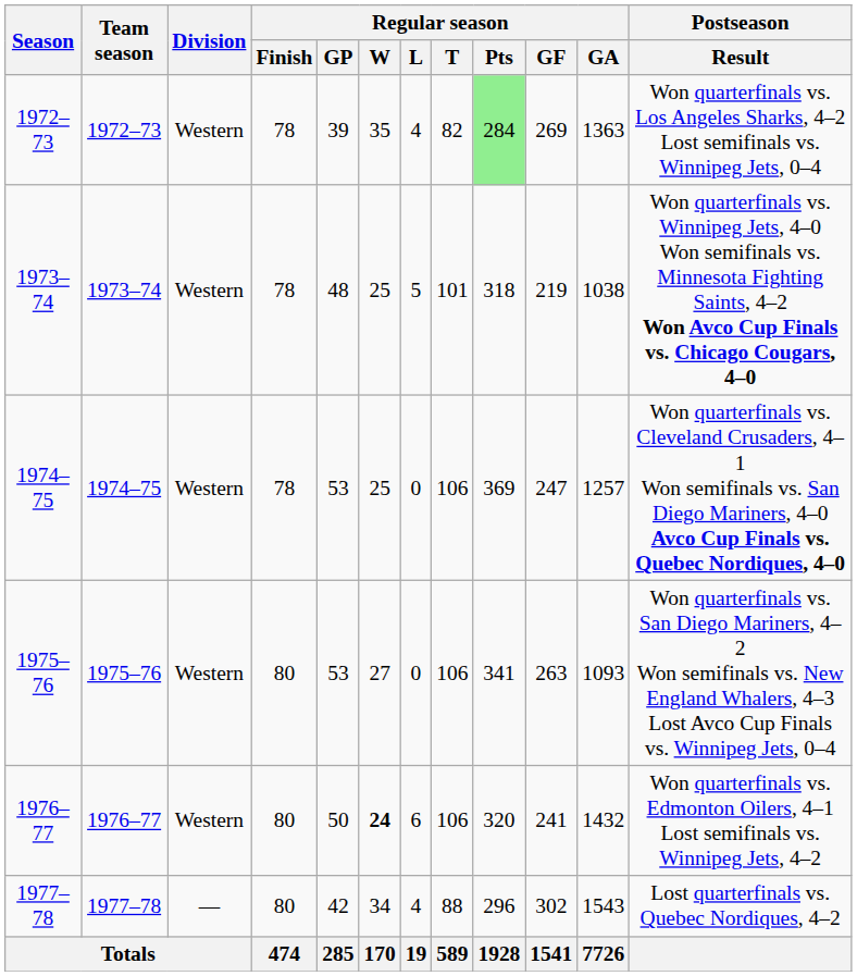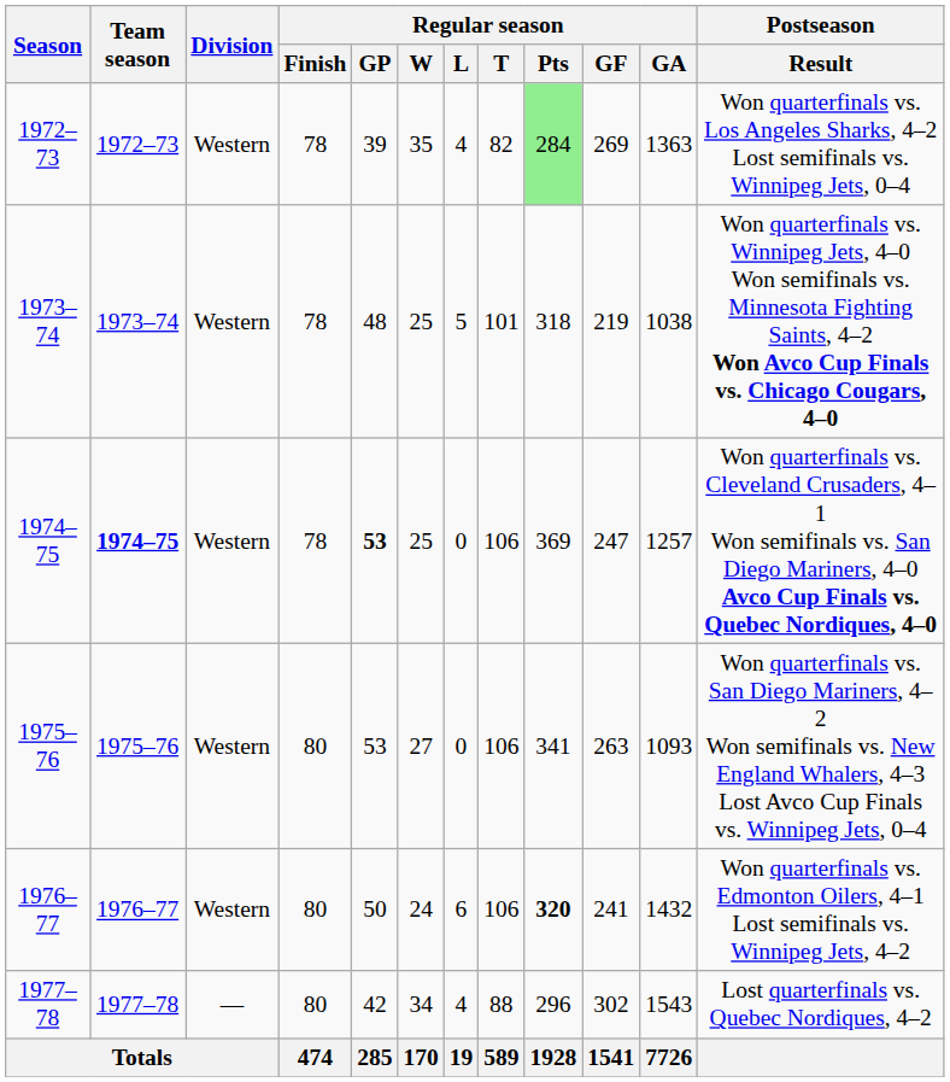row 5 | Team season: normal -> bold
row 5 | Regular season / GP: normal -> bold
row 7 | Regular season / W: bold -> normal
row 7 | Regular season / Pts: normal -> bold
